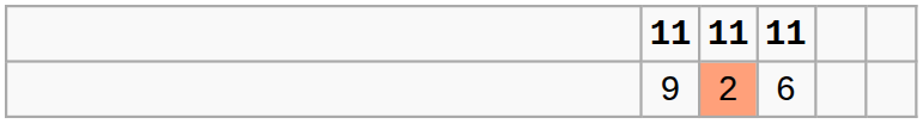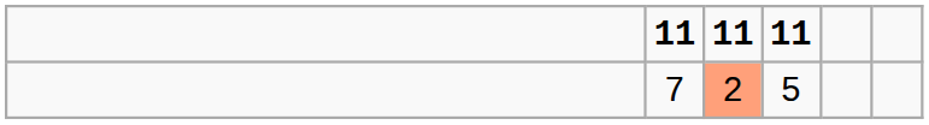row 2 | column 2: 9 -> 7
row 2 | column 4: 6 -> 5
